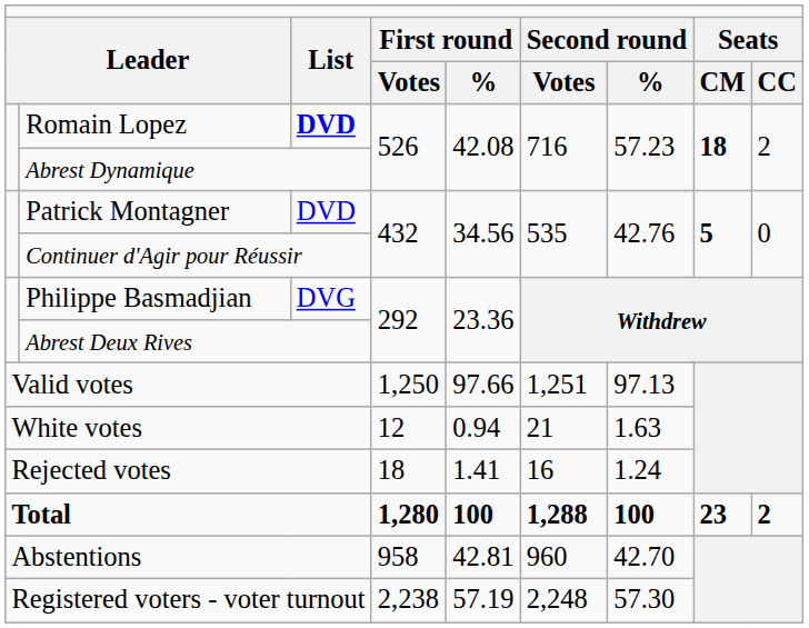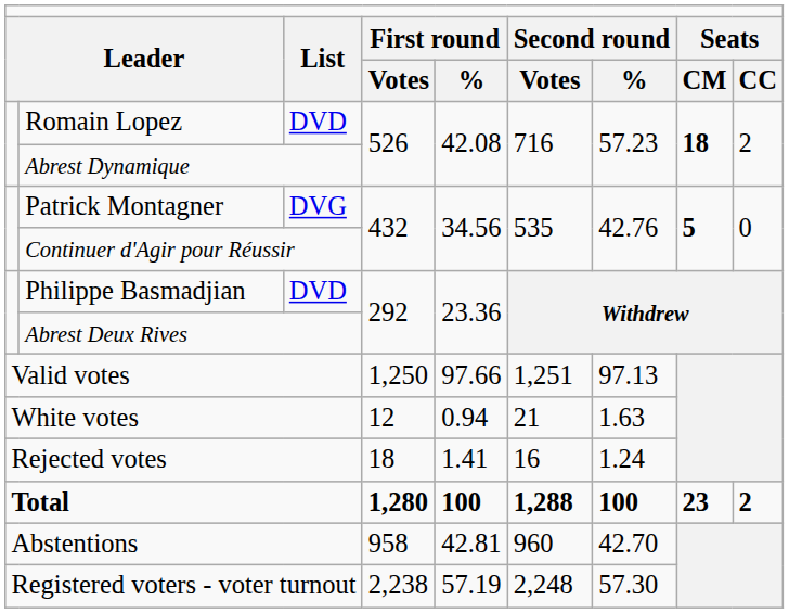Romain Lopez | column 3: bold -> normal
Patrick Montagner | column 3: DVD -> DVG
Philippe Basmadjian | column 3: DVG -> DVD
